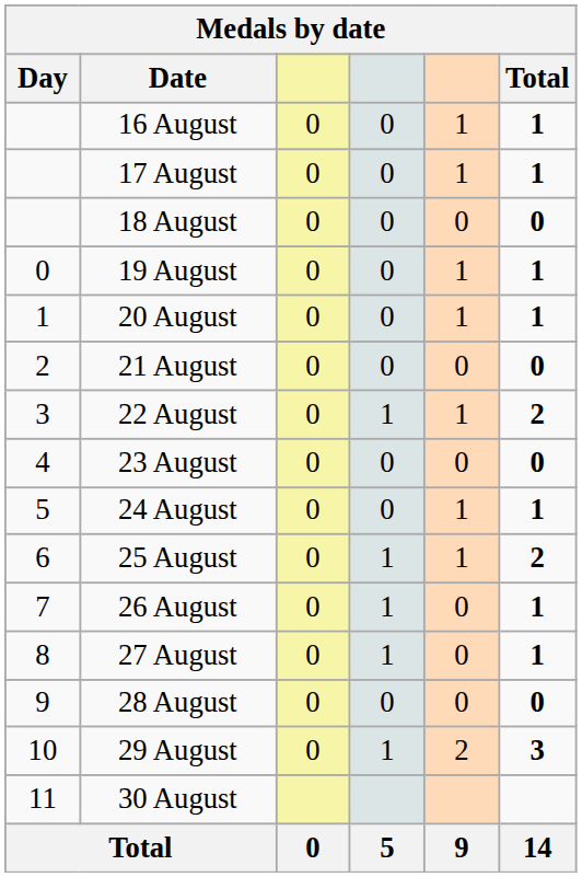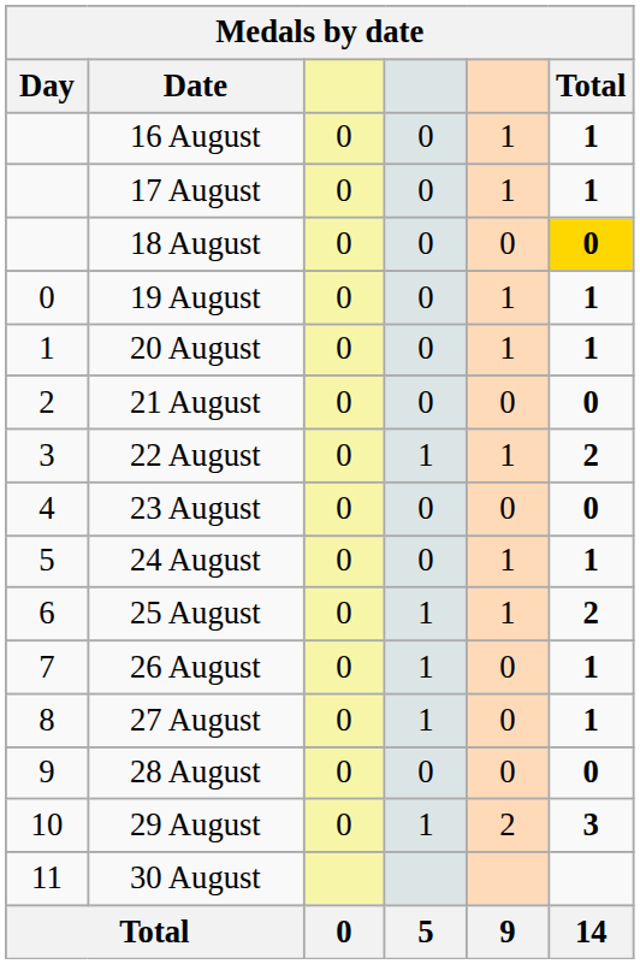18 August | Total: no background -> gold background
